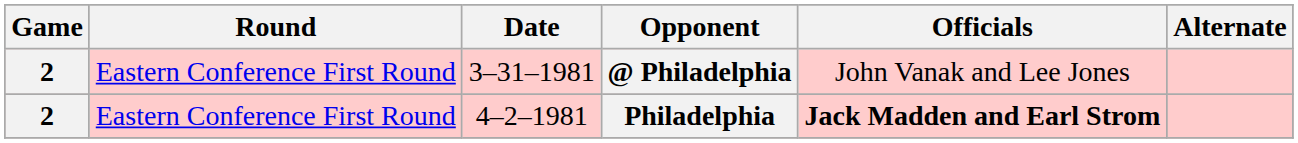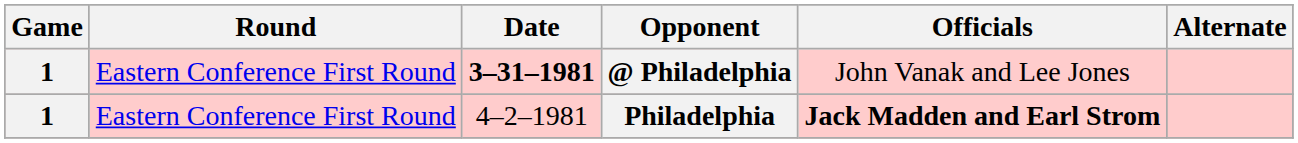@ Philadelphia | Game: 2 -> 1
@ Philadelphia | Date: normal -> bold
Philadelphia | Game: 2 -> 1
